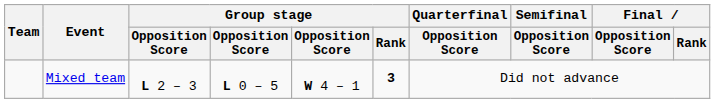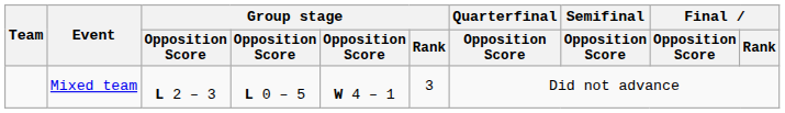Mixed team | Group stage / Rank: bold -> normal
